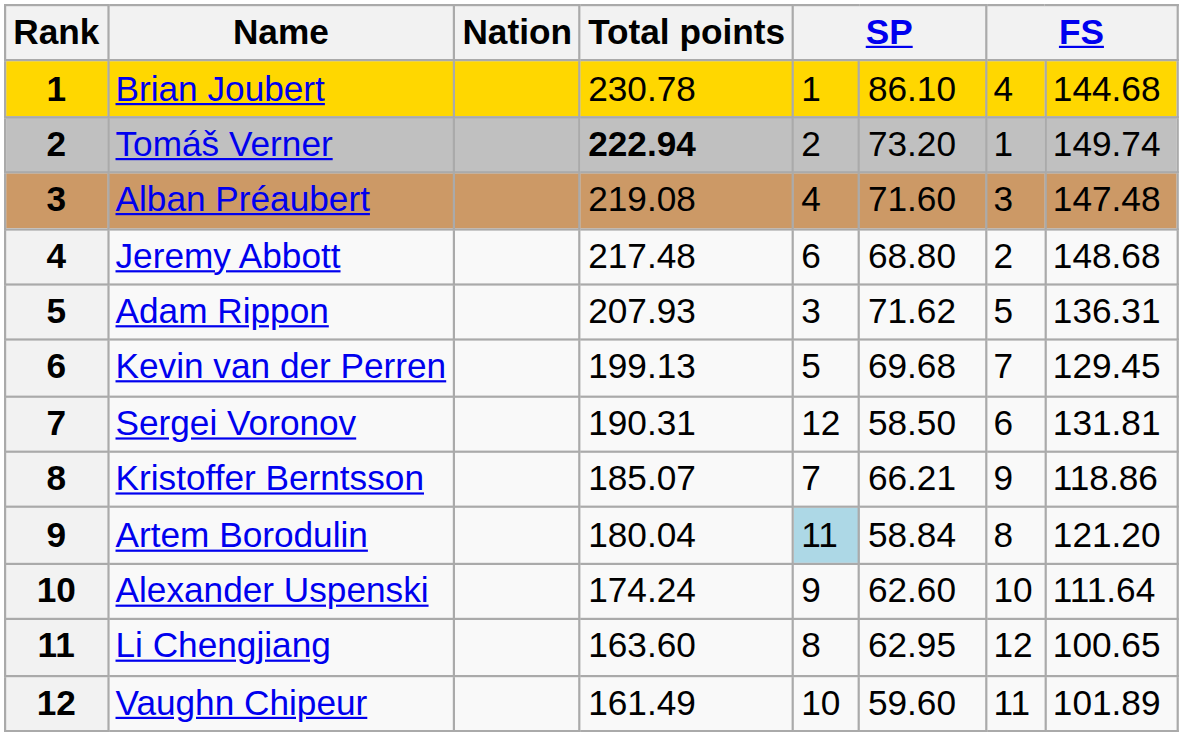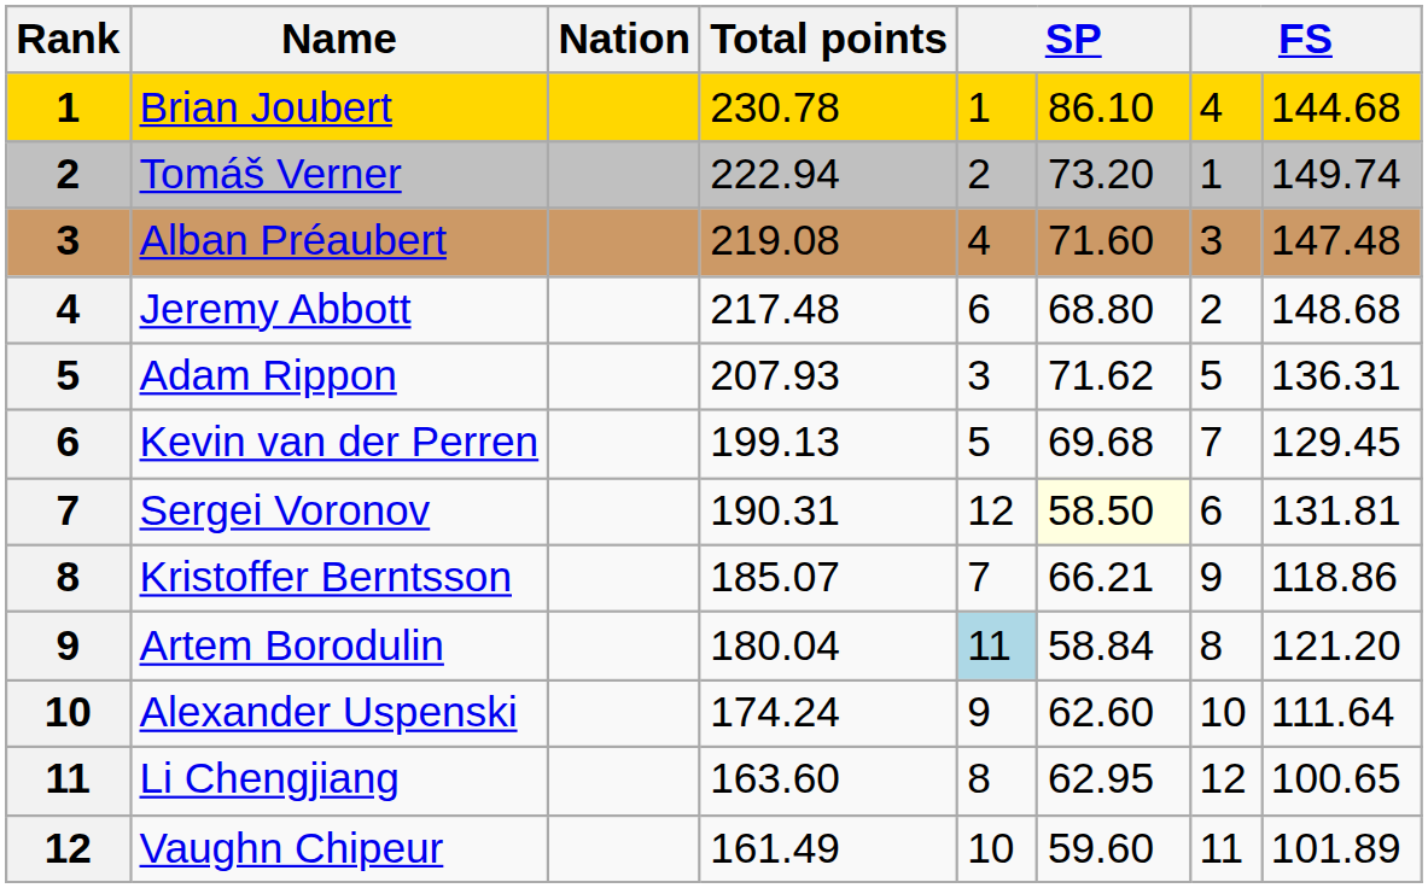Tomáš Verner | Total points: bold -> normal
Sergei Voronov | column 6: no background -> lightyellow background
